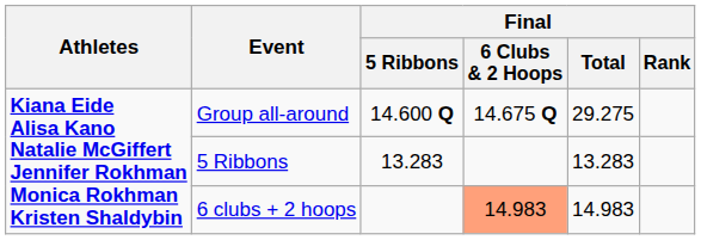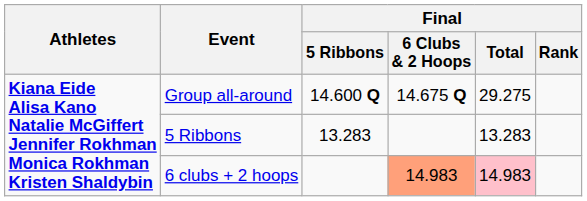6 clubs + 2 hoops | Final / Total: no background -> pink background
